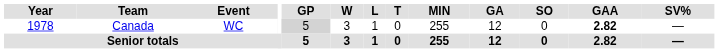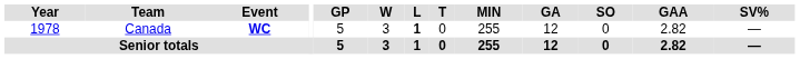Canada | Event: normal -> bold
Canada | GP: lightgrey background -> no background
Canada | L: normal -> bold
Canada | GAA: bold -> normal
